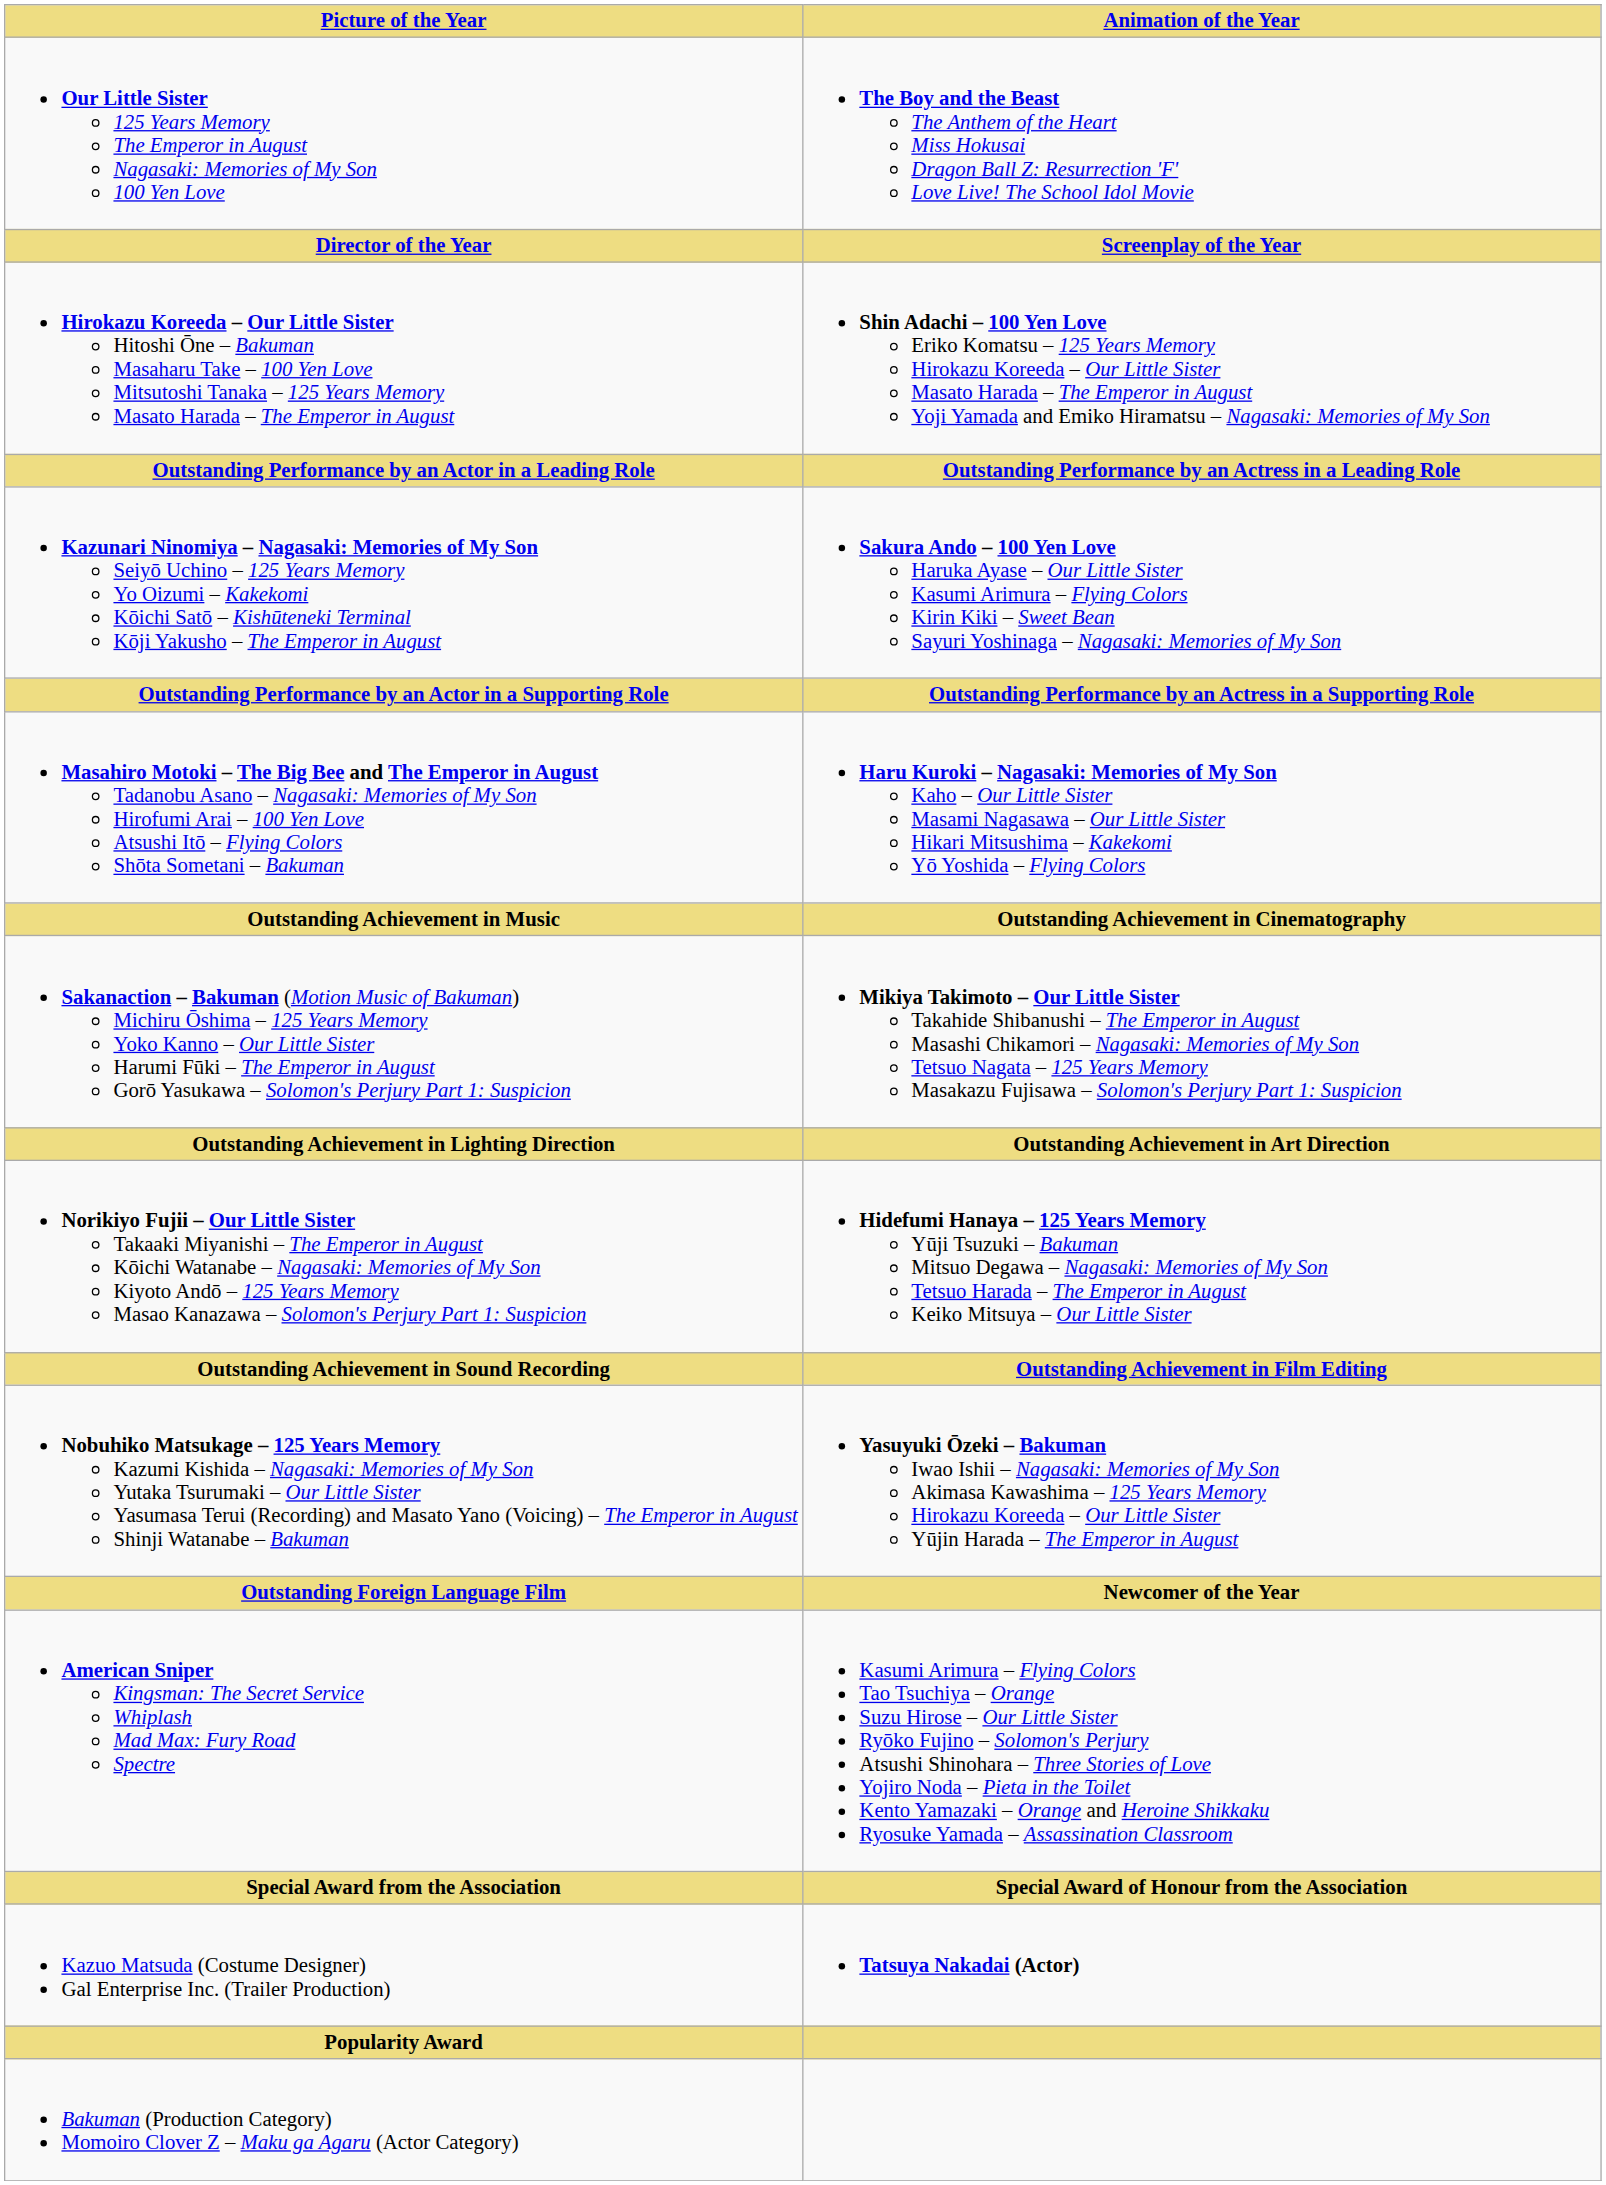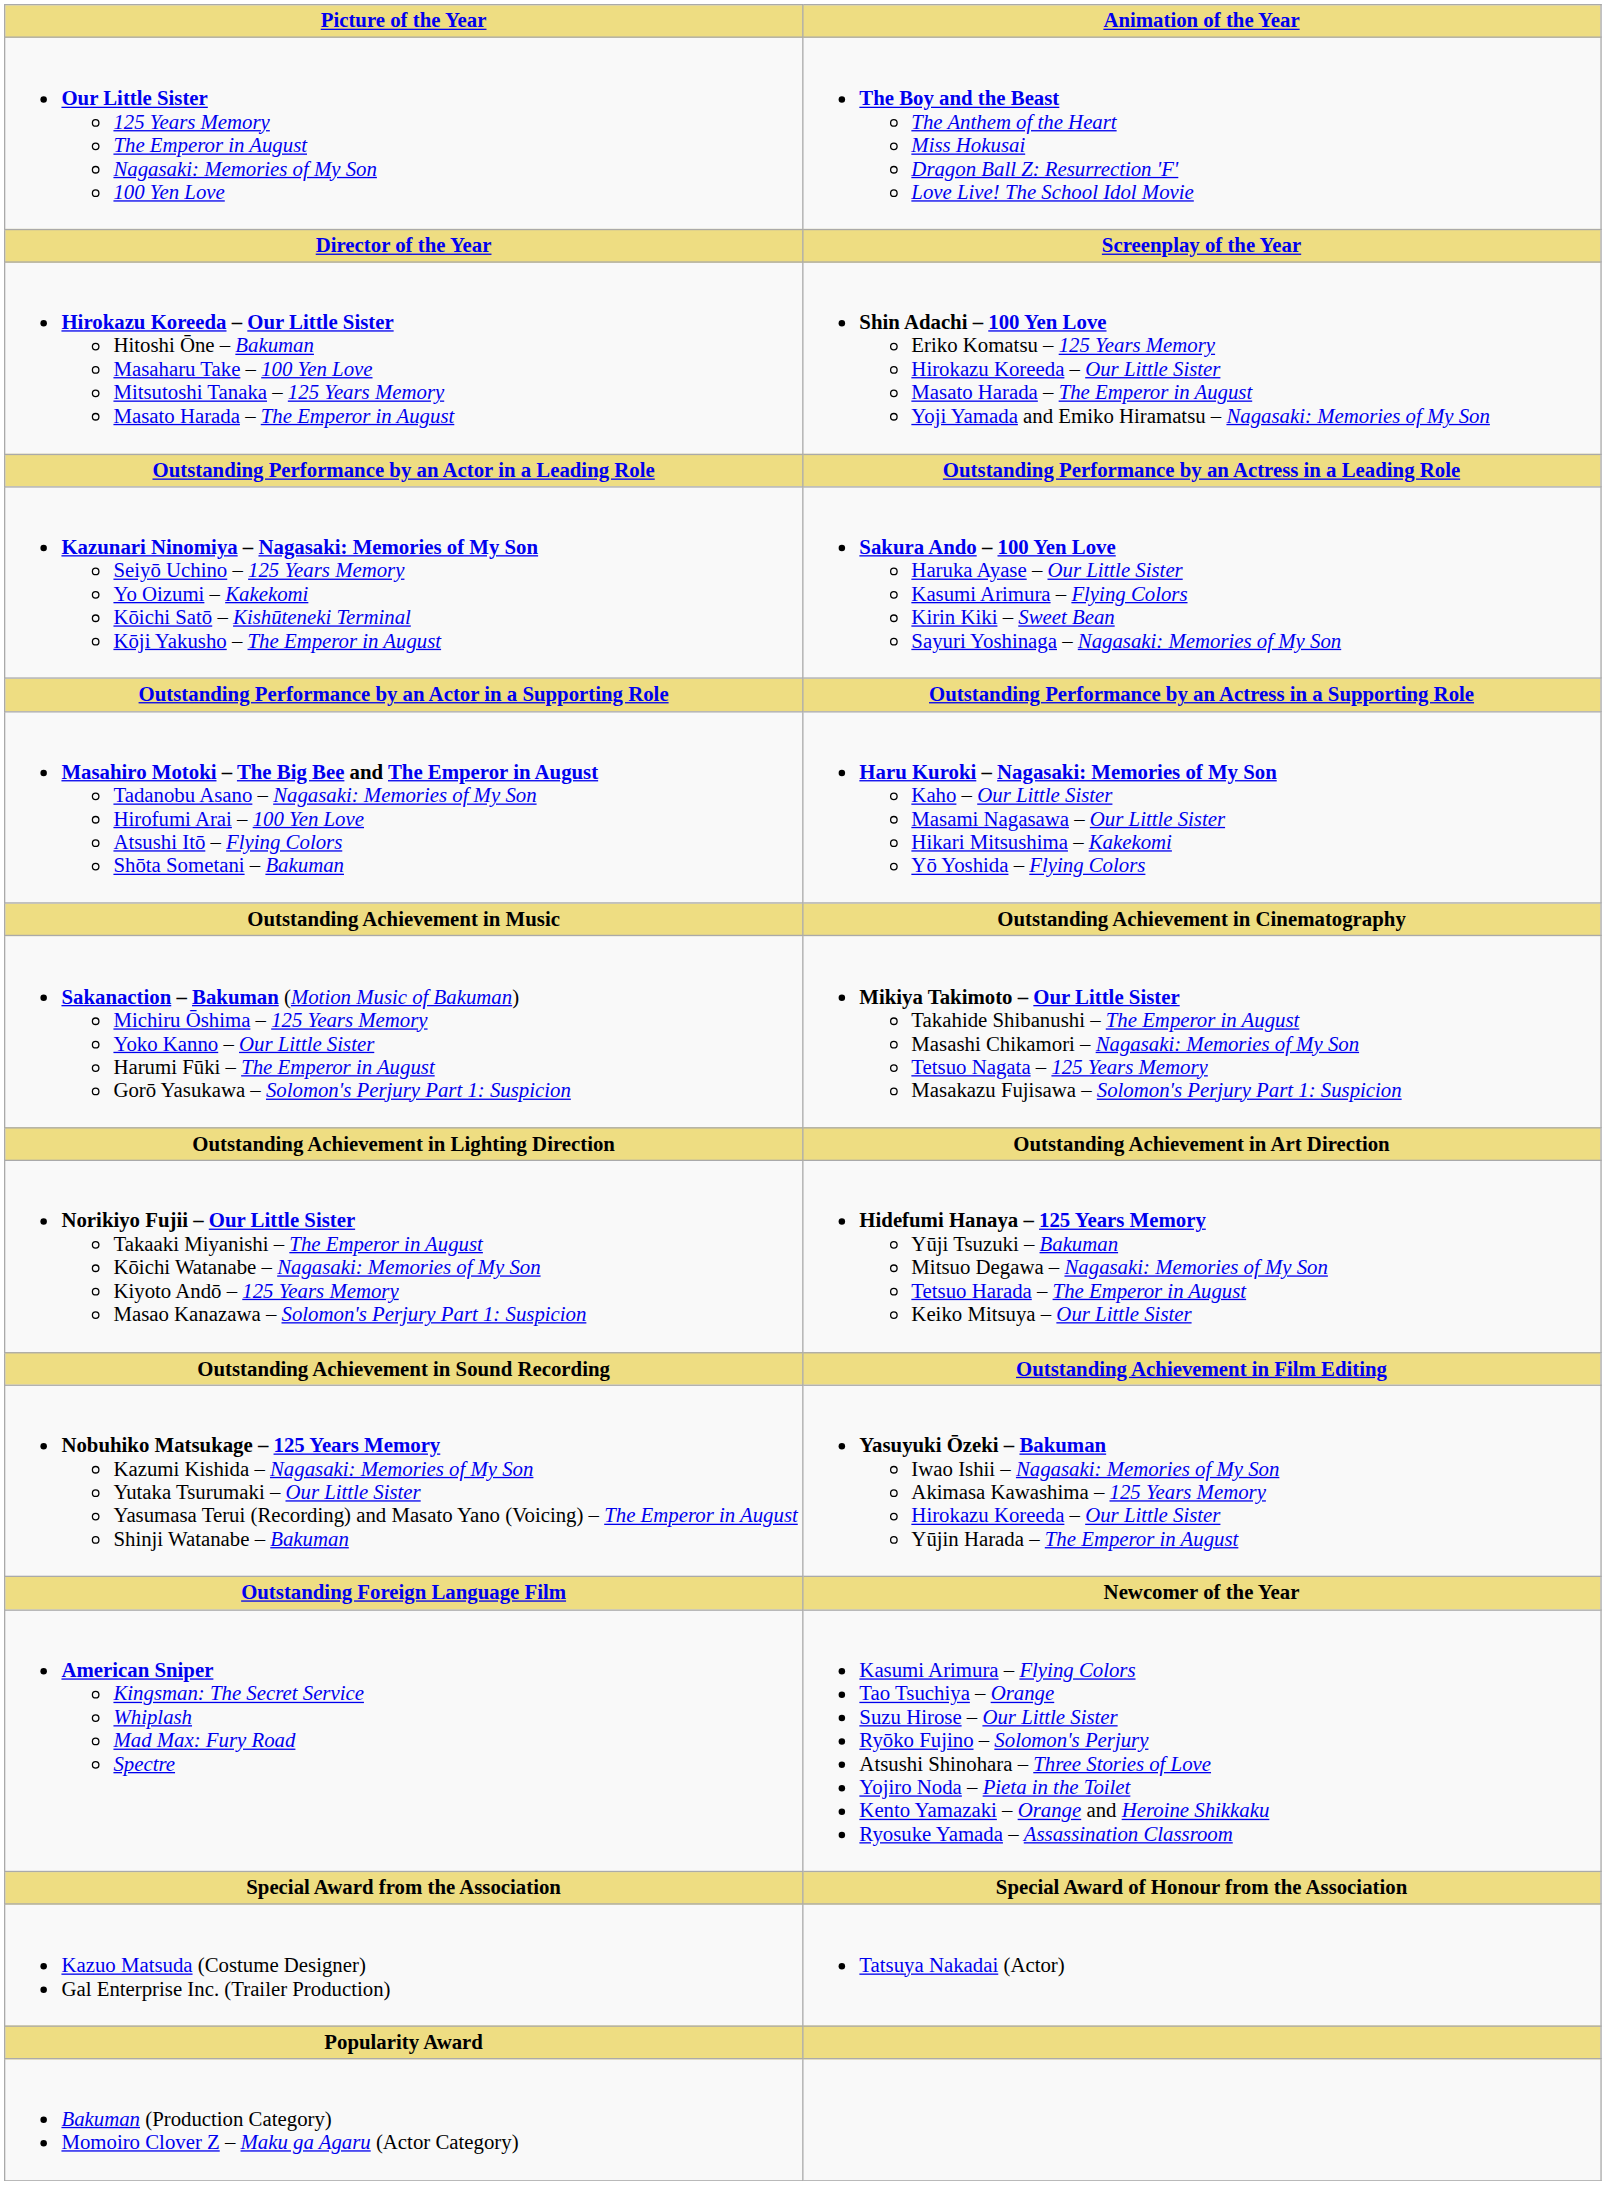row 18 | Animation of the Year: bold -> normal
